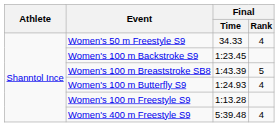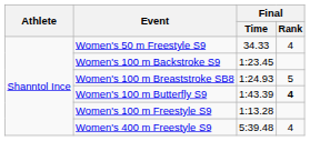Women's 100 m Breaststroke SB8 | Final / Time: 1:43.39 -> 1:24.93
Women's 100 m Butterfly S9 | Final / Time: 1:24.93 -> 1:43.39
Women's 100 m Butterfly S9 | Final / Rank: normal -> bold
